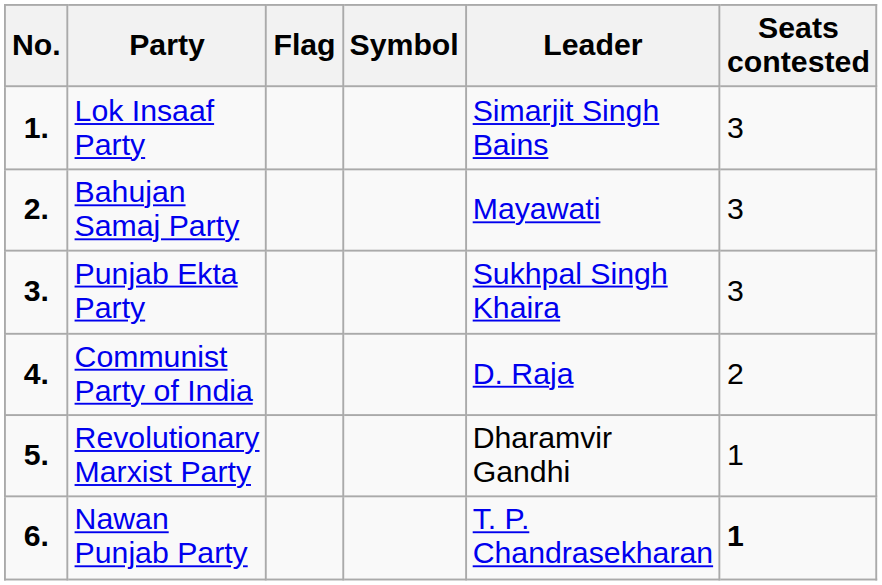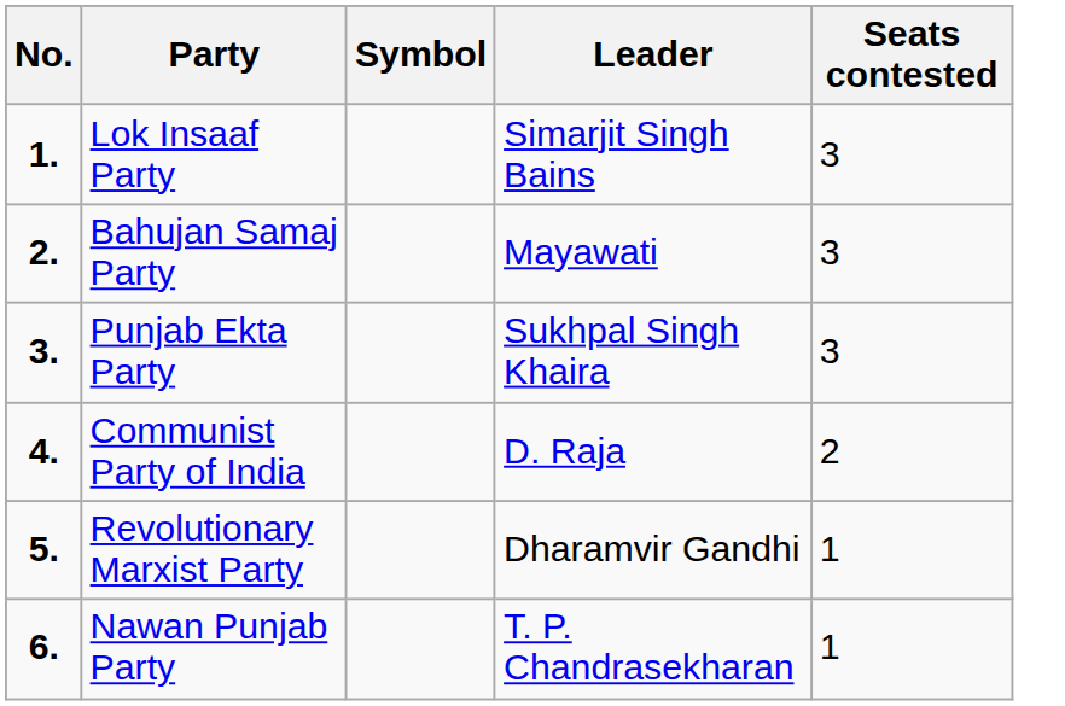- column: Flag
Nawan Punjab Party | Seats contested: bold -> normal
